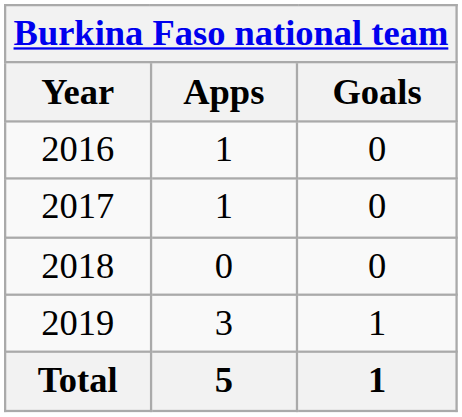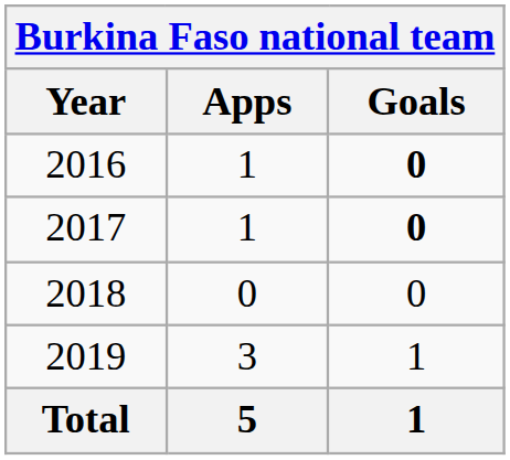2016 | Goals: normal -> bold
2017 | Goals: normal -> bold
